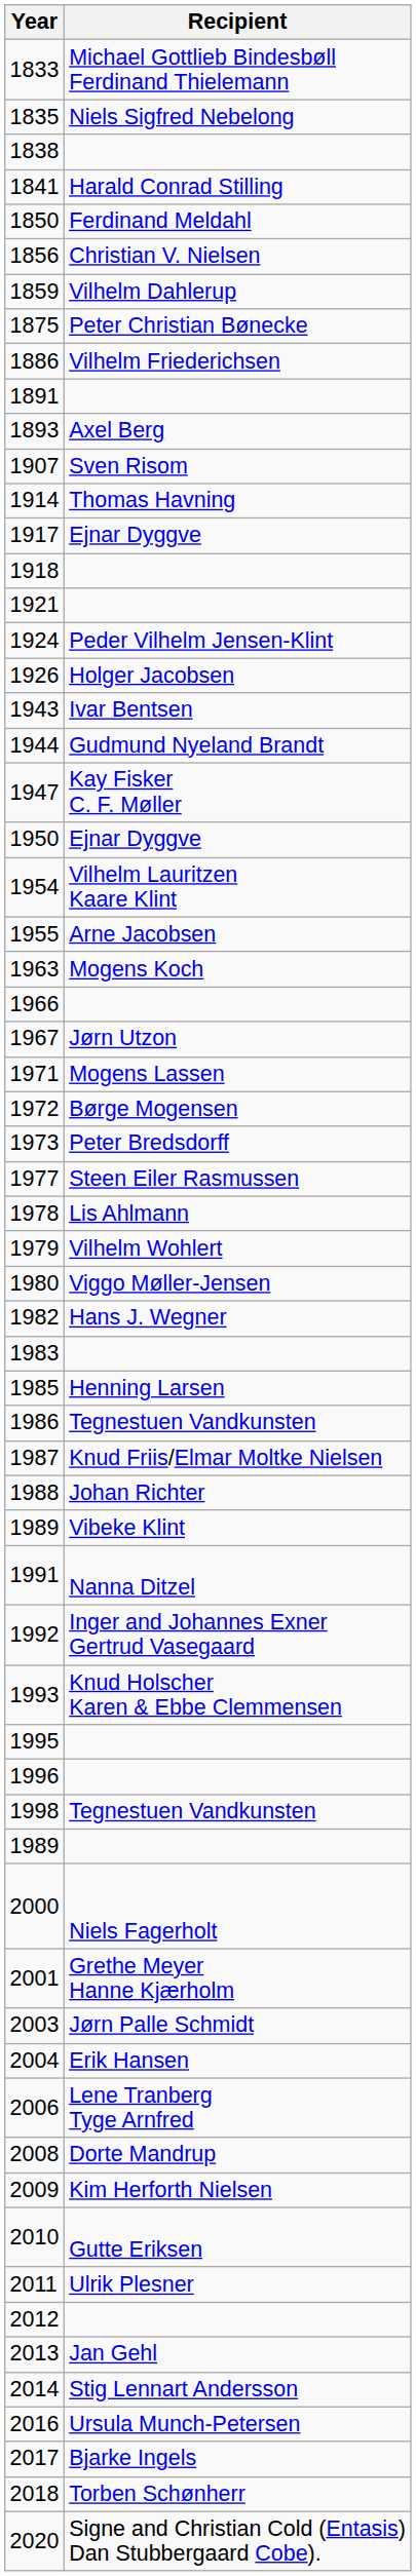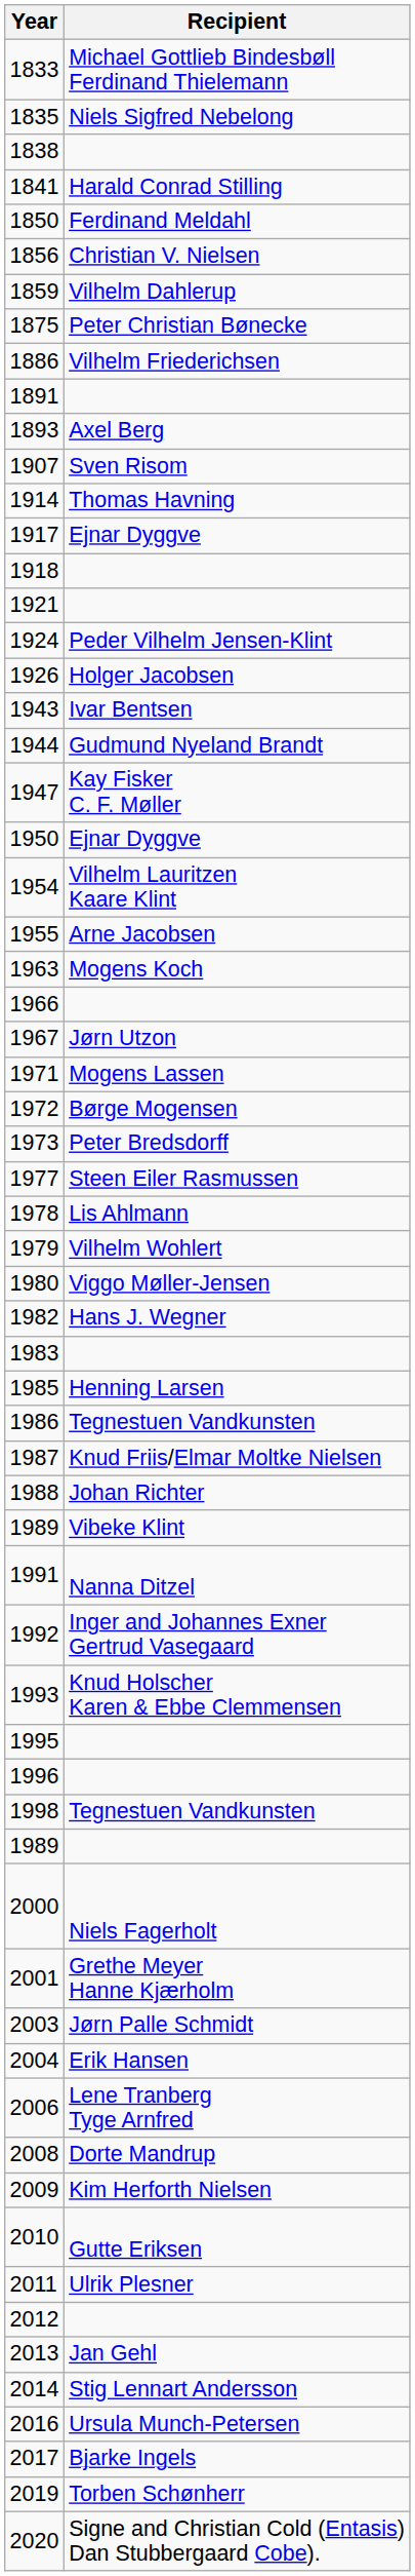row 64 | Year: 2018 -> 2019
